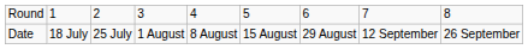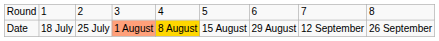Date | column 4: no background -> lightsalmon background
Date | column 5: no background -> gold background
